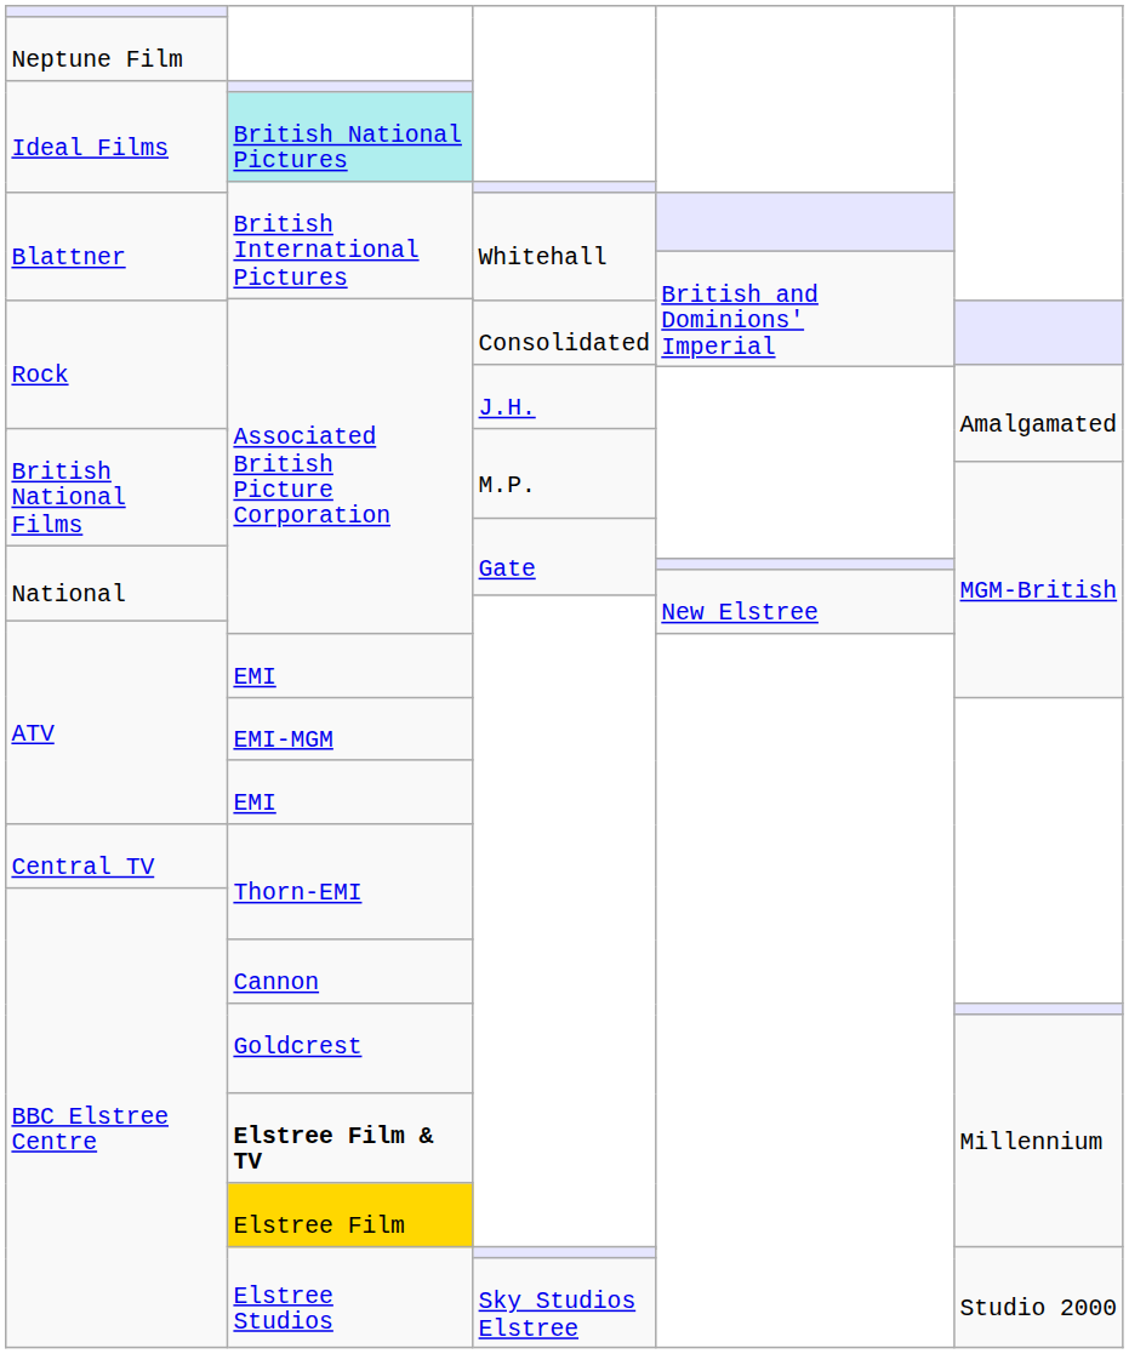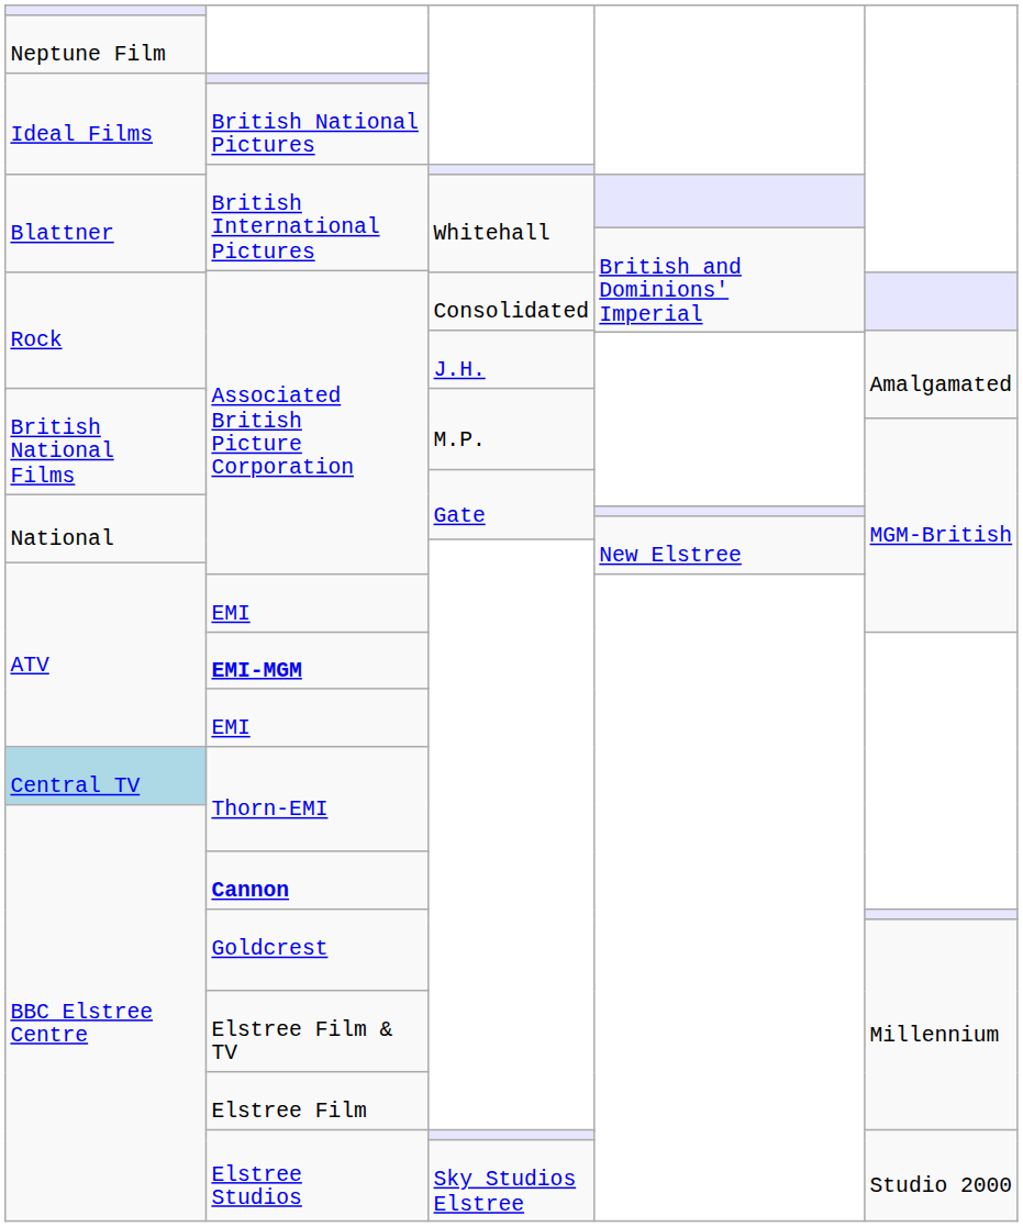British National Pictures | column 2: paleturquoise background -> no background
EMI-MGM | column 2: normal -> bold
Central TV / Thorn-EMI | column 1: no background -> lightblue background
Cannon | column 2: normal -> bold
Elstree Film & TV | column 2: bold -> normal
Elstree Film | column 2: gold background -> no background
